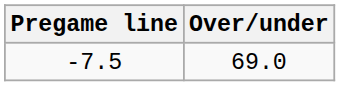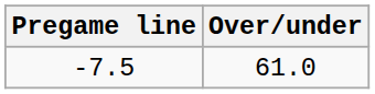-7.5 | Over/under: 69.0 -> 61.0
